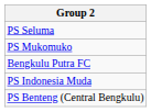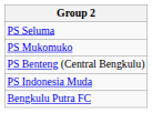row 4 | column 1: Bengkulu Putra FC -> PS Benteng (Central Bengkulu)
row 6 | column 1: PS Benteng (Central Bengkulu) -> Bengkulu Putra FC
